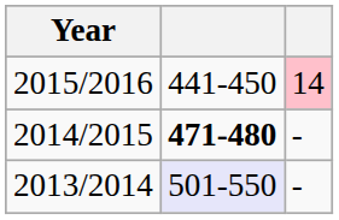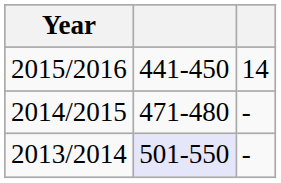2015/2016 | column 3: pink background -> no background
2014/2015 | column 2: bold -> normal
